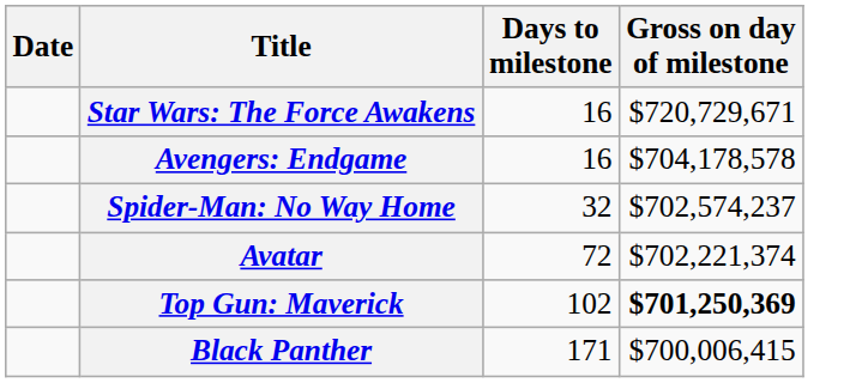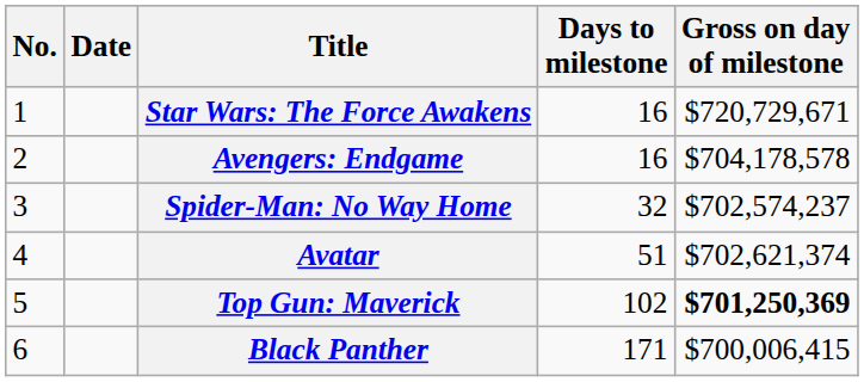+ column: No. | 1 | 2 | 3 | 4 | 5 | 6
Avatar | Days to milestone: 72 -> 51
Avatar | Gross on day of milestone: $702,221,374 -> $702,621,374
